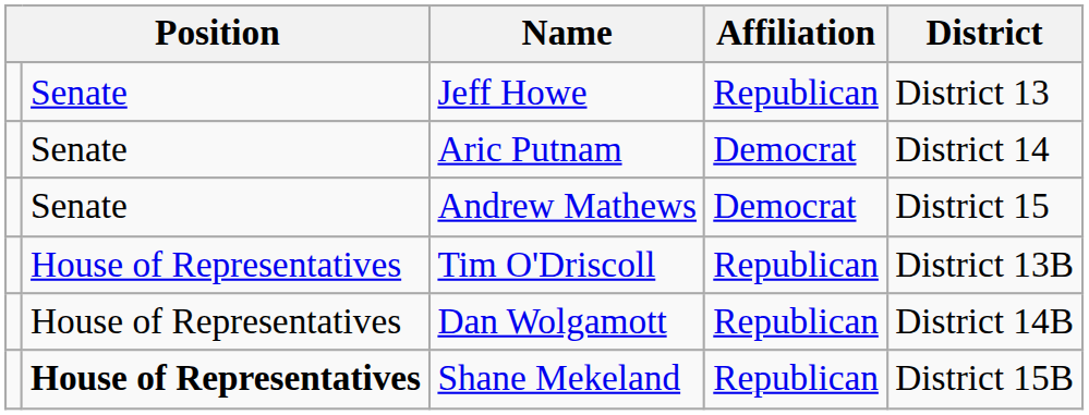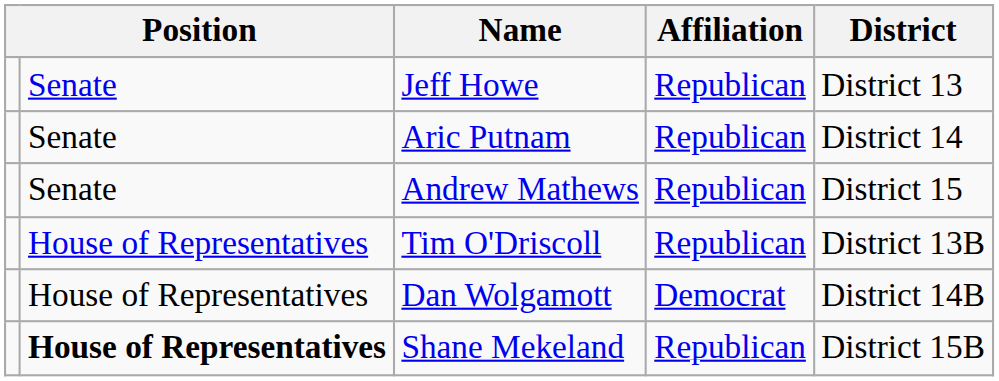Aric Putnam | Affiliation: Democrat -> Republican
Andrew Mathews | Affiliation: Democrat -> Republican
Dan Wolgamott | Affiliation: Republican -> Democrat
